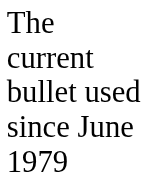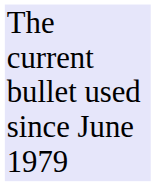row 1 | column 1: no background -> lavender background
